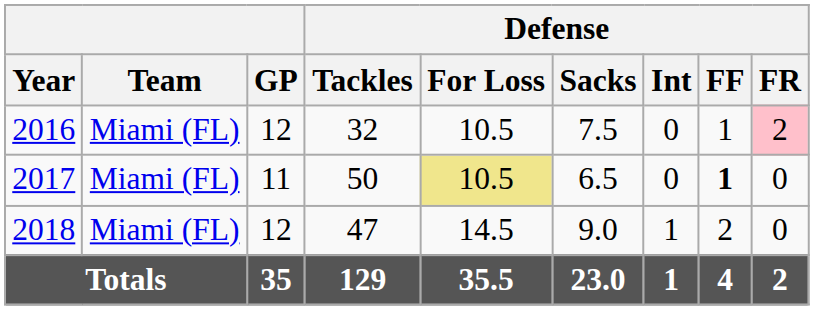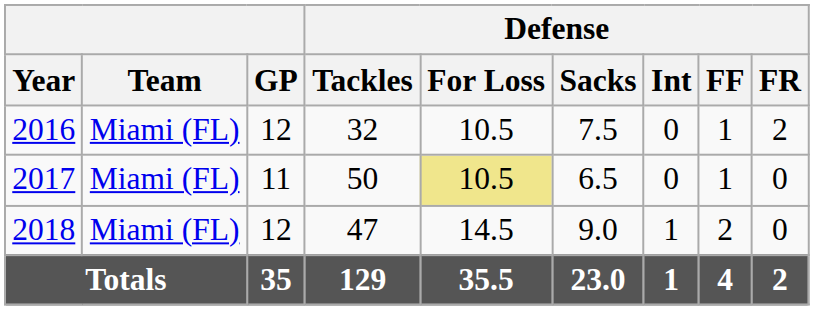2016 | Defense / FR: pink background -> no background
2017 | Defense / FF: bold -> normal
